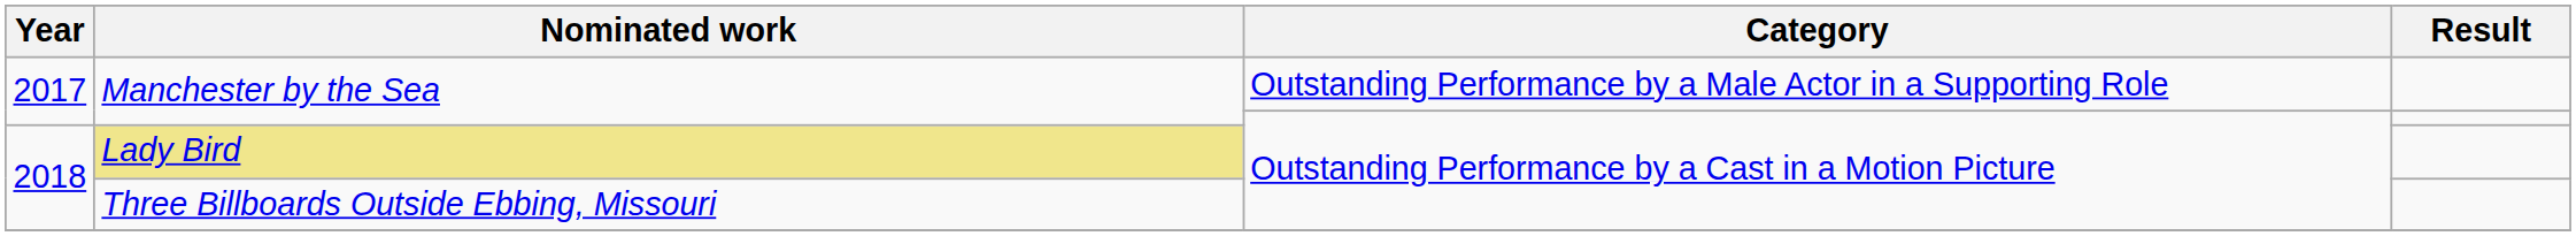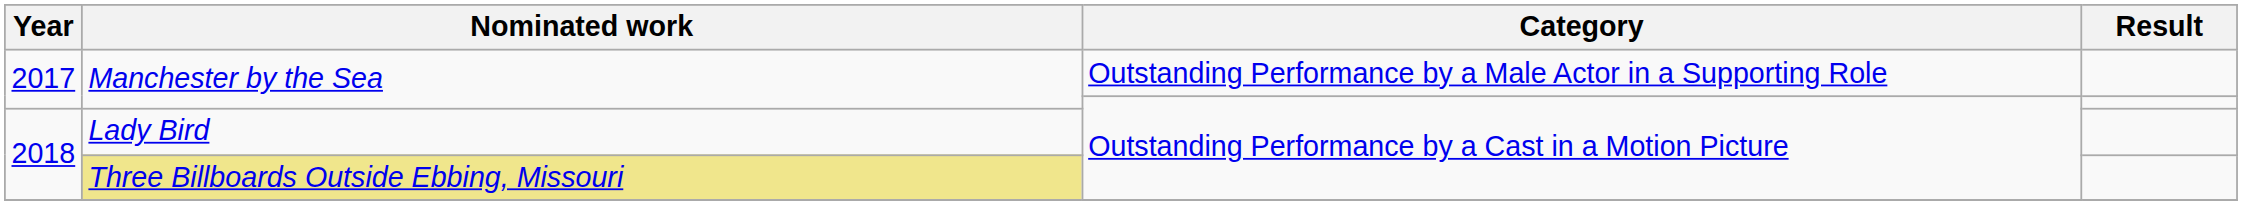Lady Bird | Nominated work: khaki background -> no background
Three Billboards Outside Ebbing, Missouri | Nominated work: no background -> khaki background
